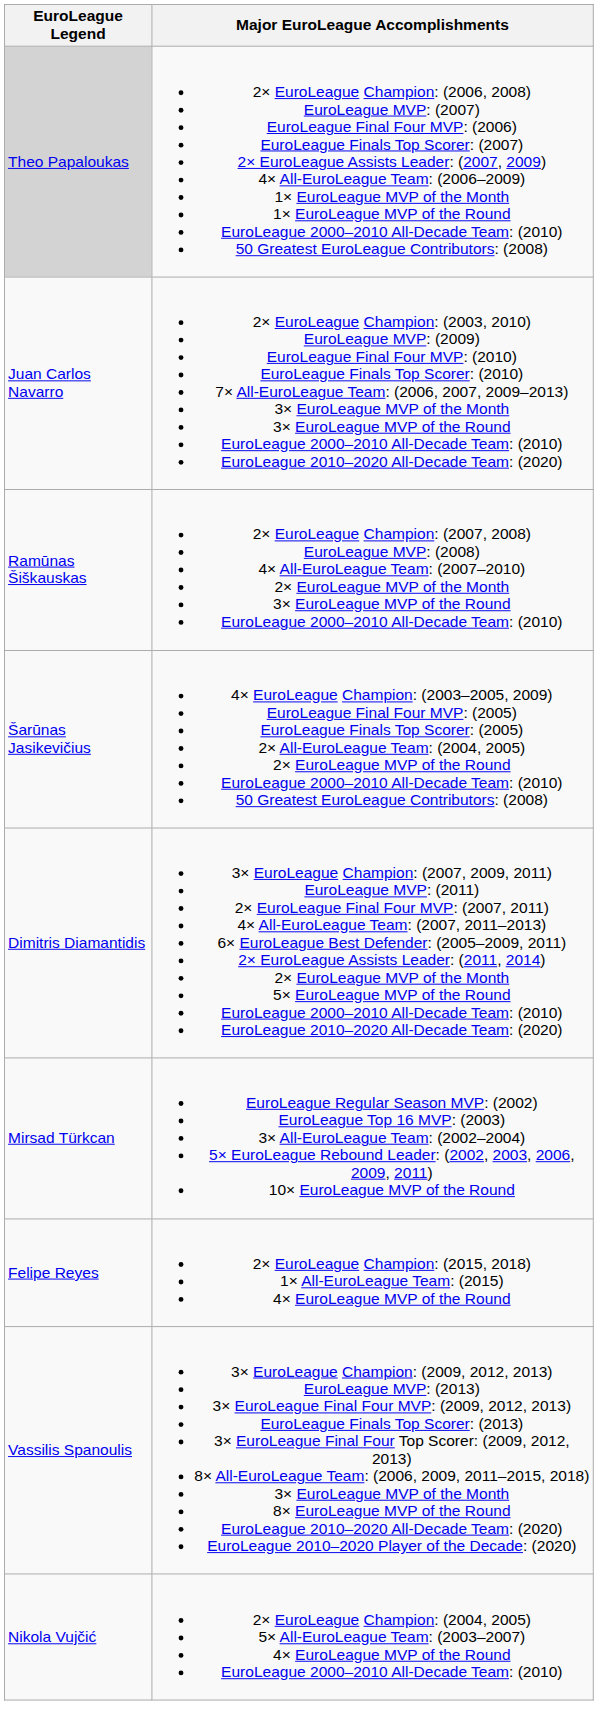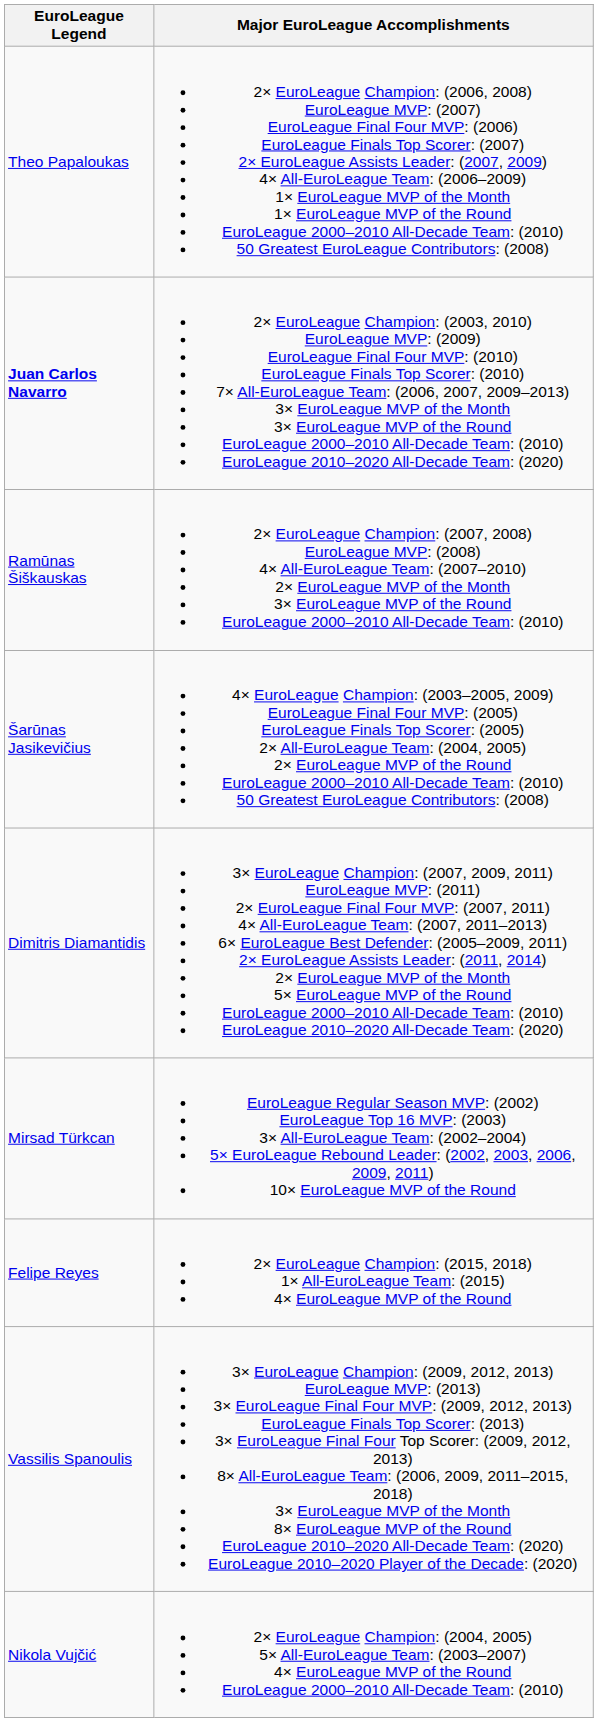row 2 | EuroLeague Legend: lightgrey background -> no background
row 3 | EuroLeague Legend: normal -> bold
